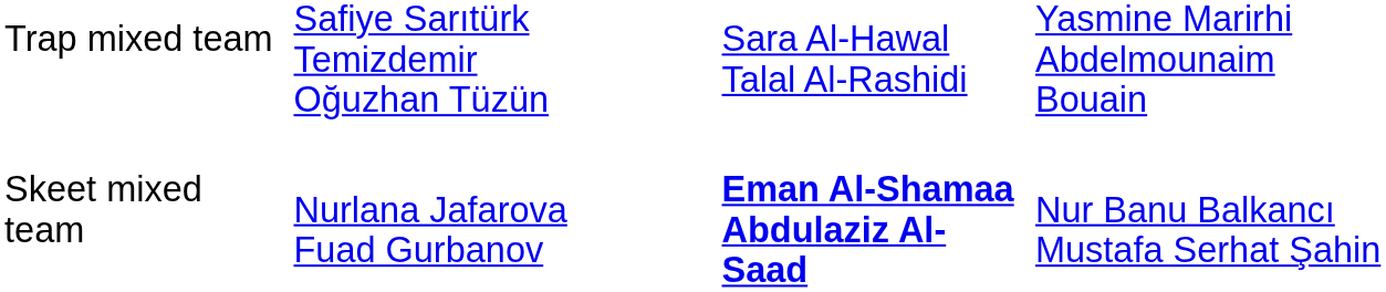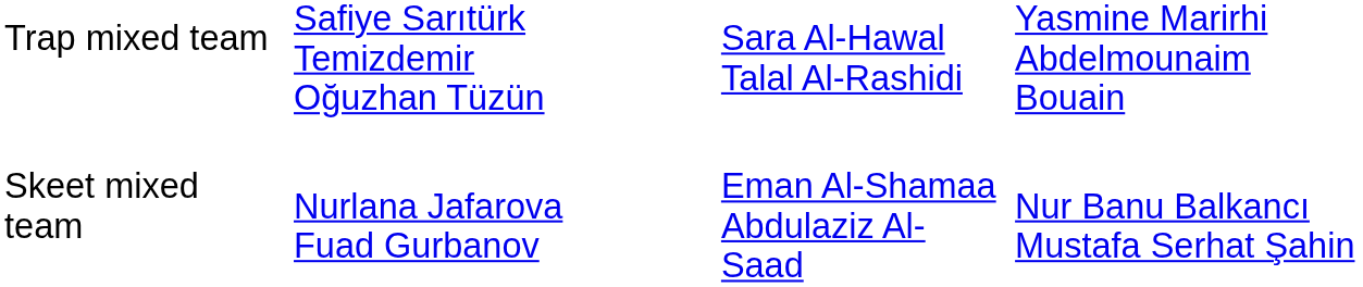Skeet mixed team | column 3: bold -> normal
